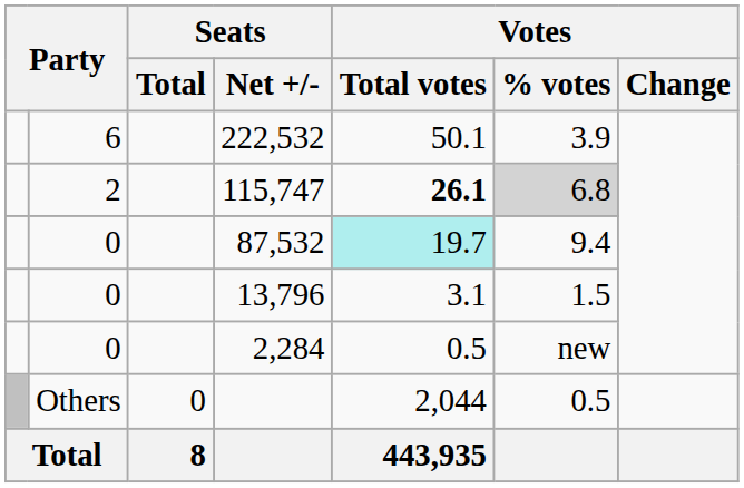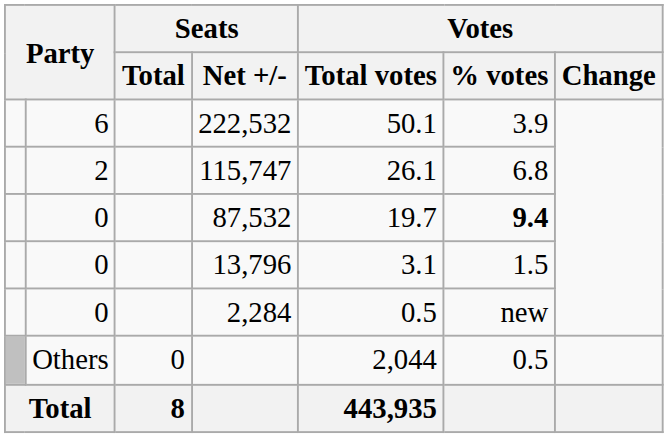115,747 | Votes / Total votes: bold -> normal
115,747 | Votes / % votes: lightgrey background -> no background
87,532 | Votes / Total votes: paleturquoise background -> no background
87,532 | Votes / % votes: normal -> bold
